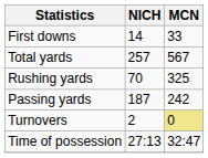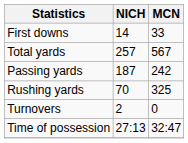rows swapped: Rushing yards <-> Passing yards
Turnovers | MCN: khaki background -> no background
